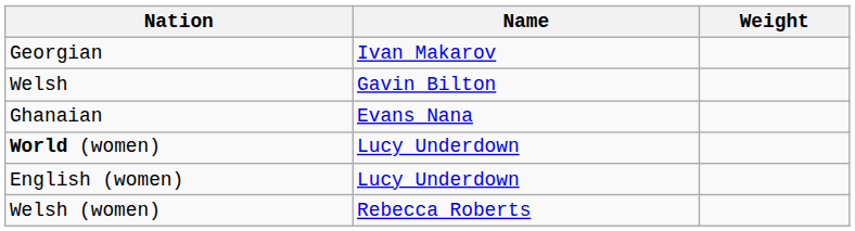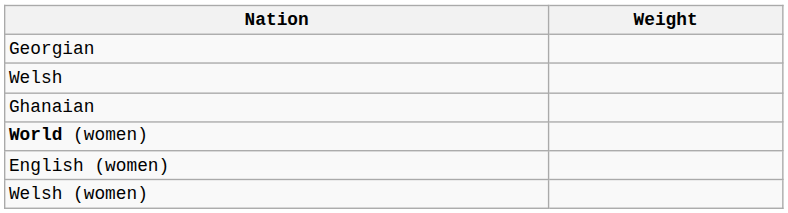- column: Name | Ivan Makarov | Gavin Bilton | Evans Nana | Lucy Underdown | Lucy Underdown | Rebecca Roberts
